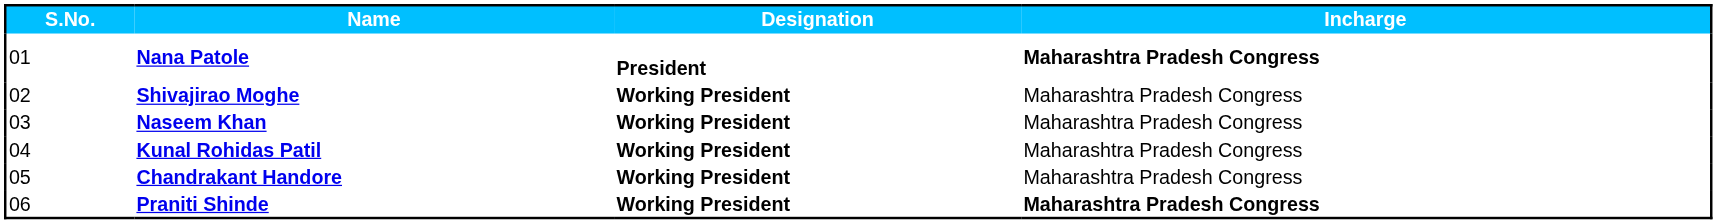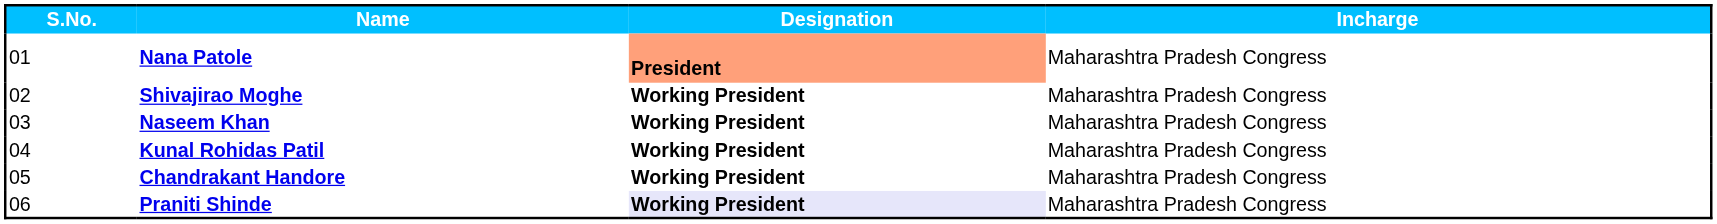Nana Patole | Designation: no background -> lightsalmon background
Nana Patole | Incharge: bold -> normal
Praniti Shinde | Designation: no background -> lavender background
Praniti Shinde | Incharge: bold -> normal
